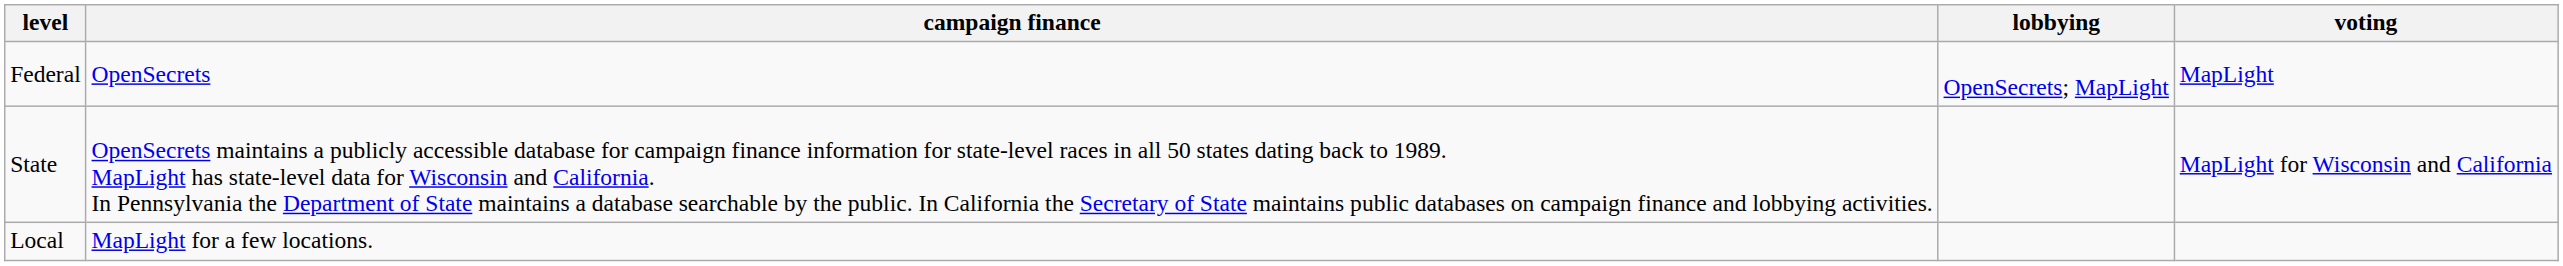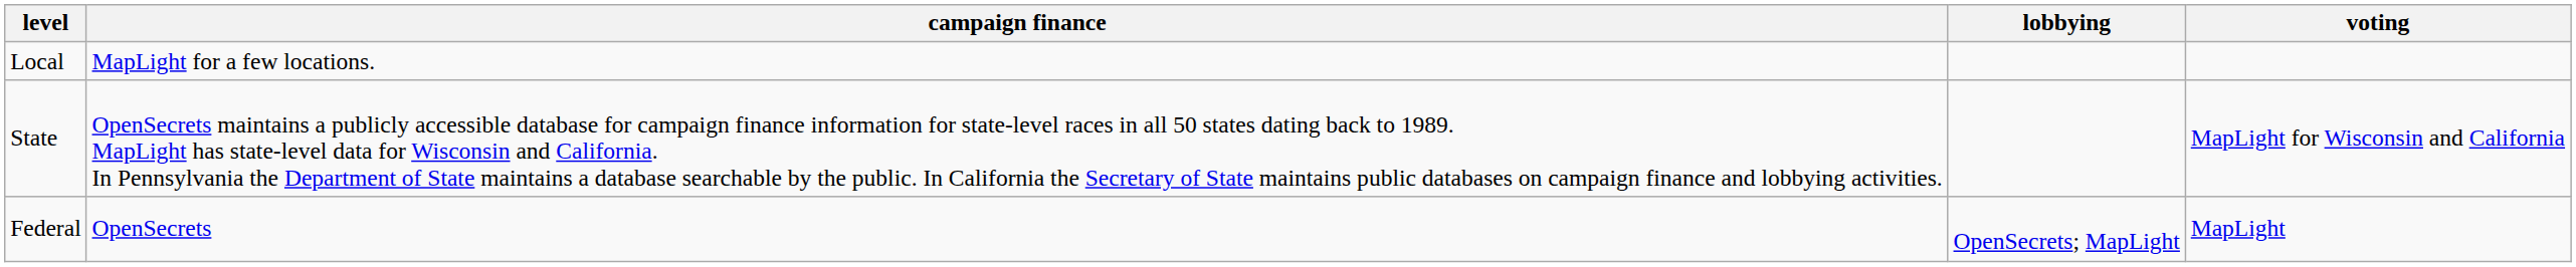rows swapped: Federal <-> Local
